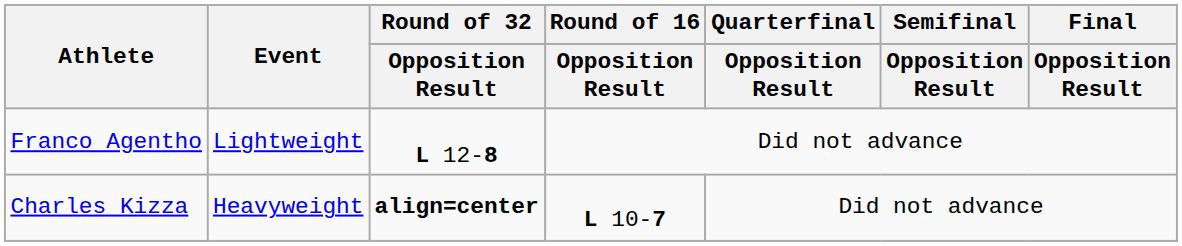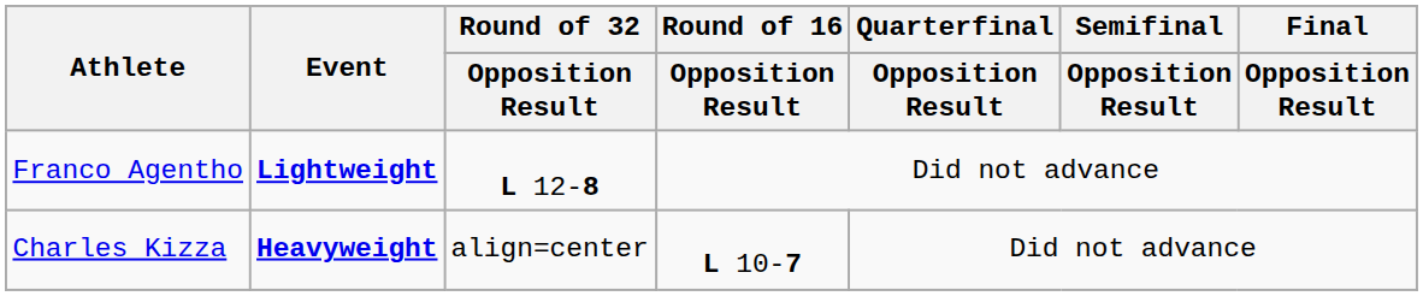Franco Agentho | Event: normal -> bold
Charles Kizza | Event: normal -> bold
Charles Kizza | Round of 32 / Opposition Result: bold -> normal
